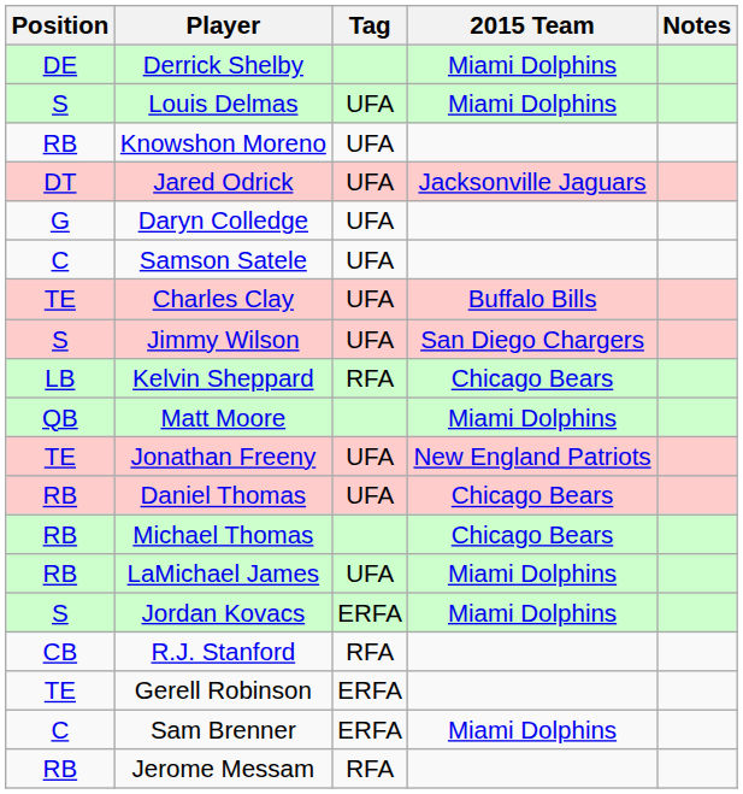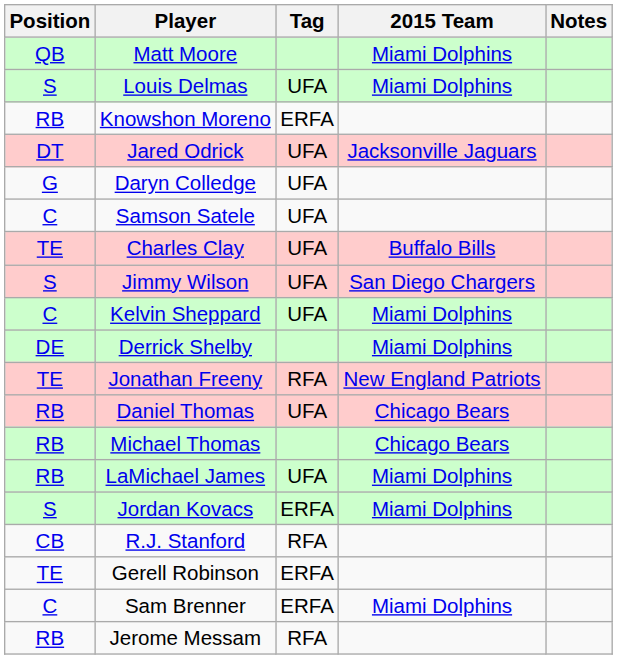rows swapped: Matt Moore <-> Derrick Shelby
Knowshon Moreno | Tag: UFA -> ERFA
Kelvin Sheppard | Position: LB -> C
Kelvin Sheppard | Tag: RFA -> UFA
Kelvin Sheppard | 2015 Team: Chicago Bears -> Miami Dolphins
Jonathan Freeny | Tag: UFA -> RFA
